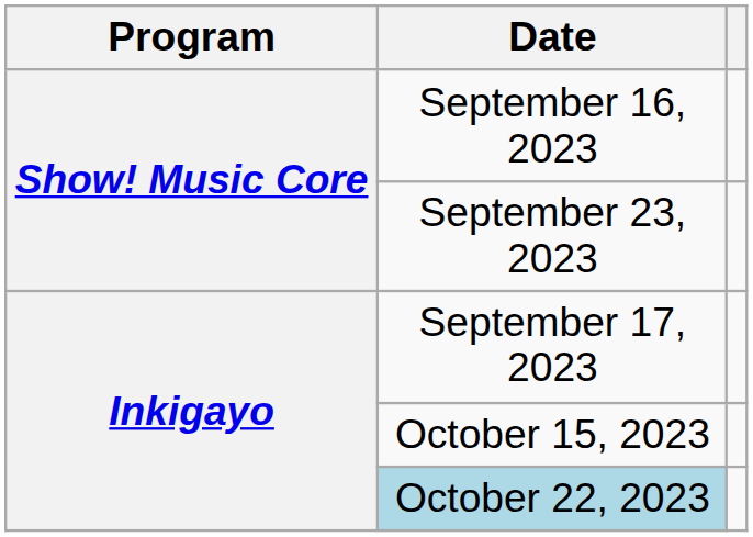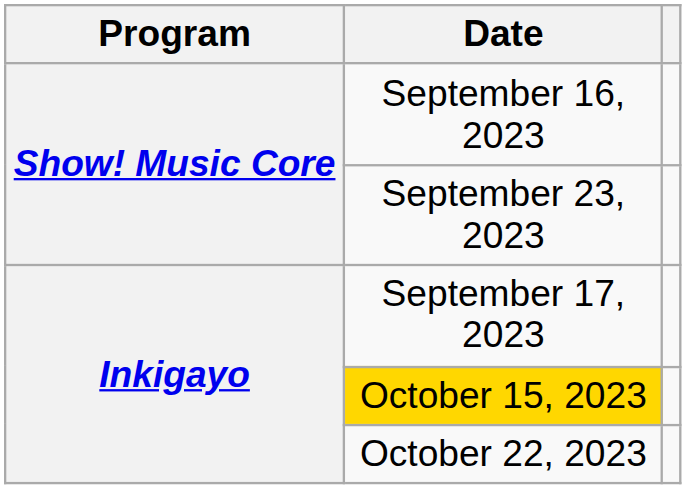October 15, 2023 | Date: no background -> gold background
October 22, 2023 | Date: lightblue background -> no background
